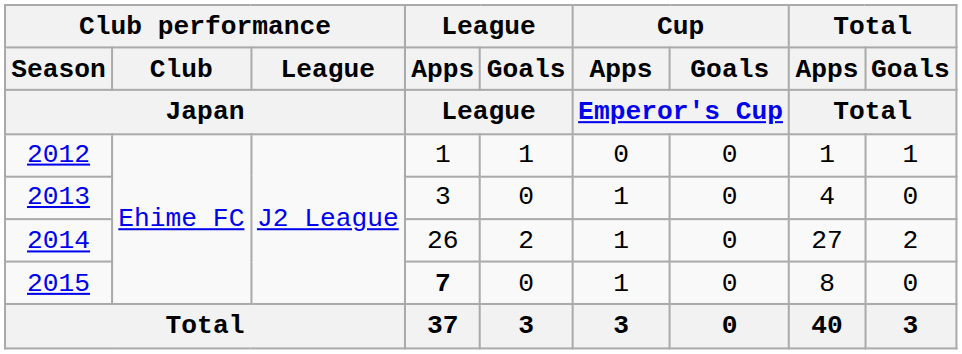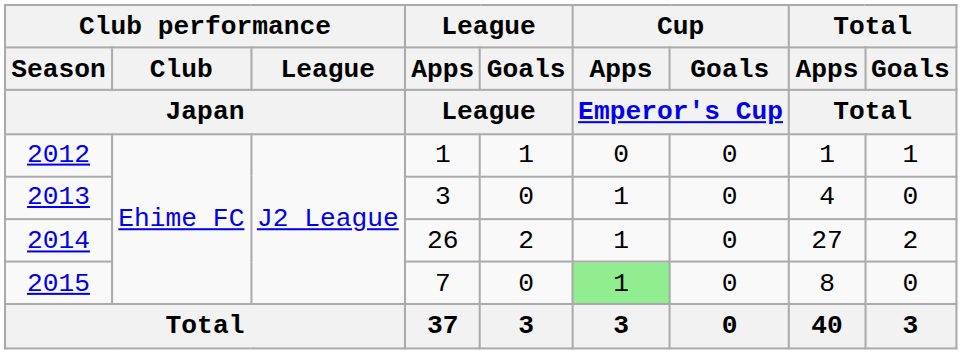2015 | League / Apps / League: bold -> normal
2015 | Cup / Apps / Emperor's Cup: no background -> lightgreen background
